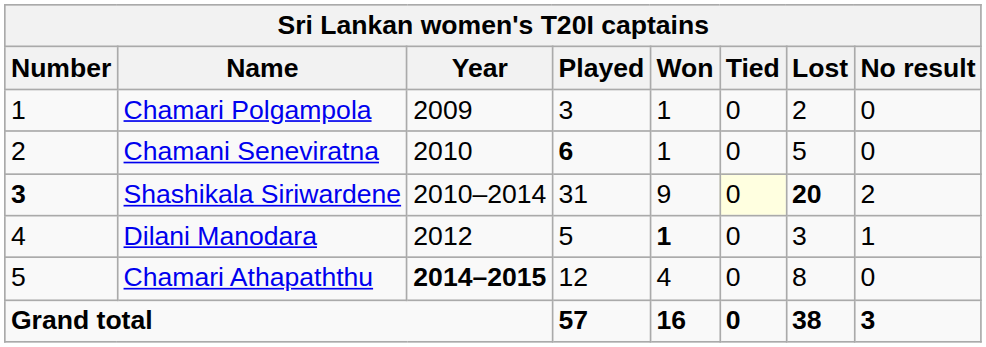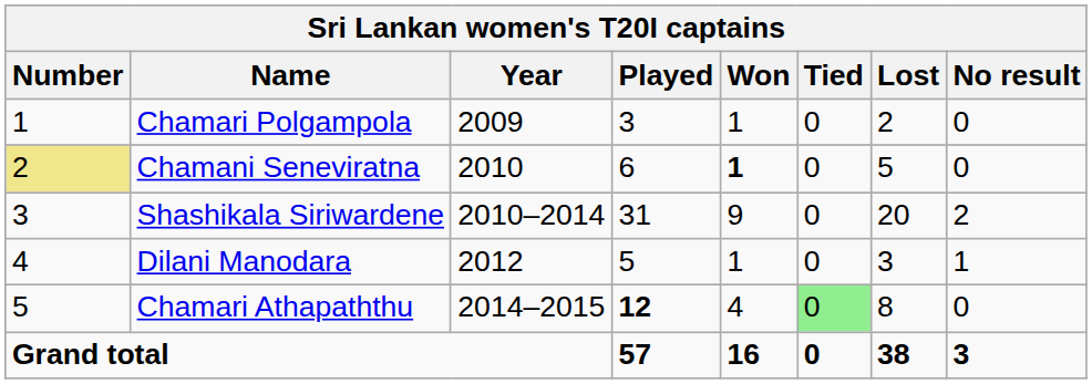Chamani Seneviratna | Number: no background -> khaki background
Chamani Seneviratna | Played: bold -> normal
Chamani Seneviratna | Won: normal -> bold
Shashikala Siriwardene | Number: bold -> normal
Shashikala Siriwardene | Tied: lightyellow background -> no background
Shashikala Siriwardene | Lost: bold -> normal
Dilani Manodara | Won: bold -> normal
Chamari Athapaththu | Year: bold -> normal
Chamari Athapaththu | Played: normal -> bold
Chamari Athapaththu | Tied: no background -> lightgreen background
